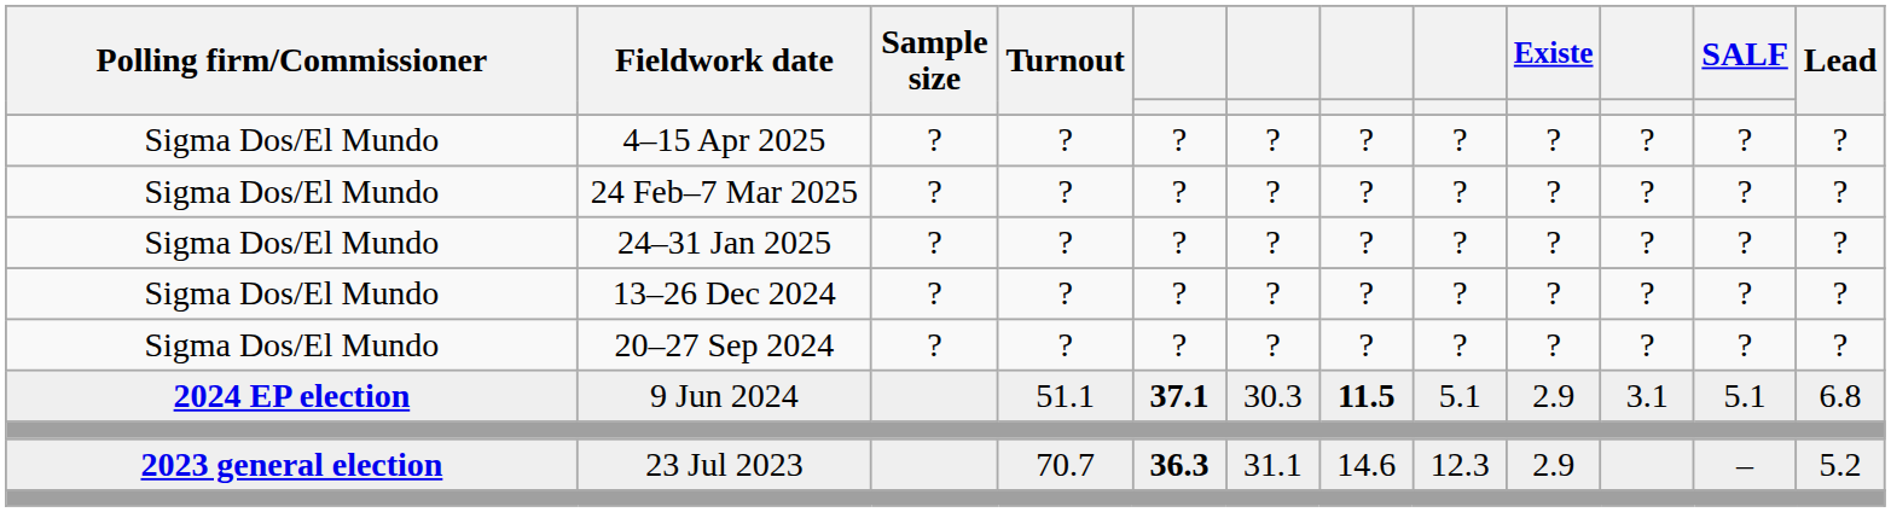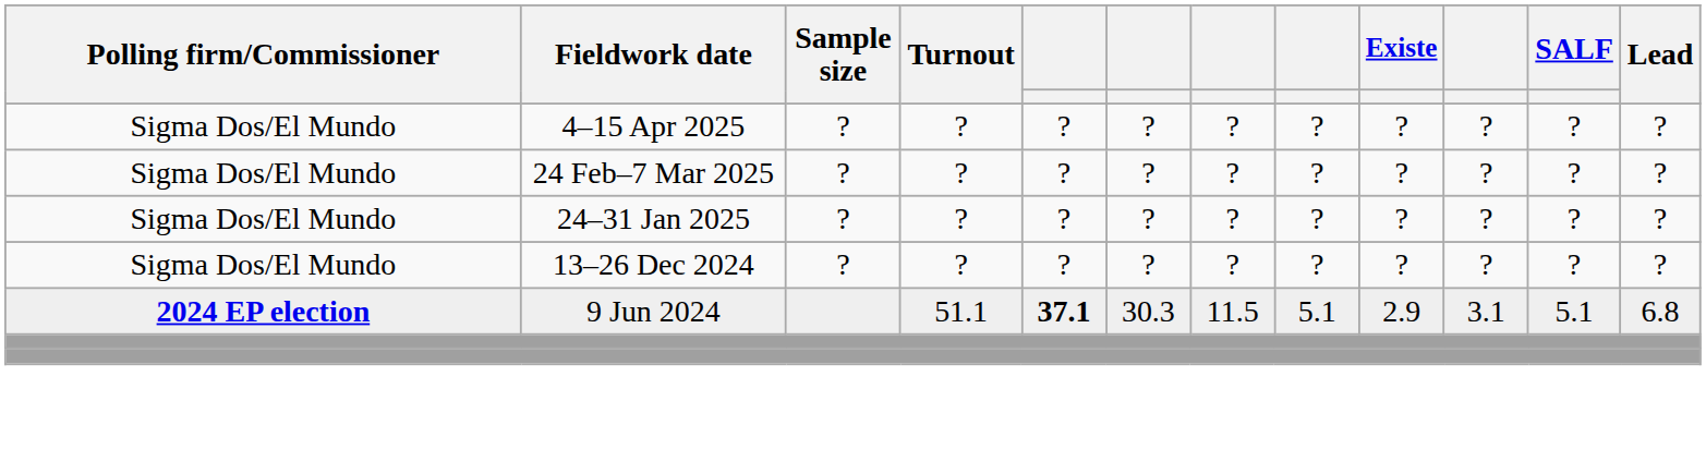- row: Sigma Dos/El Mundo | 20–27 Sep 2024 | ? | ? | ? | ? | ? | ? | ? | ? | ? | ?
9 Jun 2024 | column 7: bold -> normal
- row: 2023 general election | 23 Jul 2023 | 70.7 | 36.3 | 31.1 | 14.6 | 12.3 | 2.9 | – | 5.2
